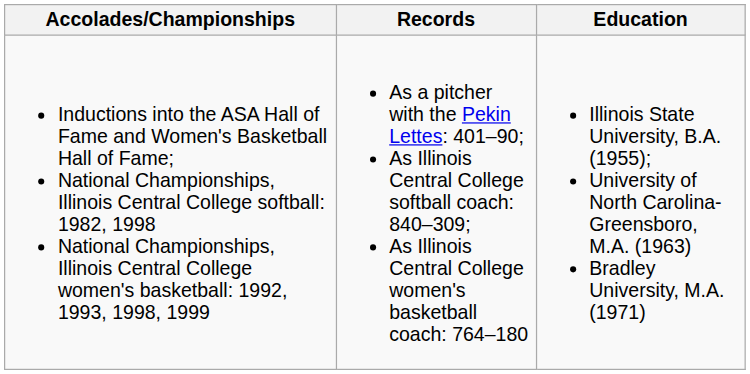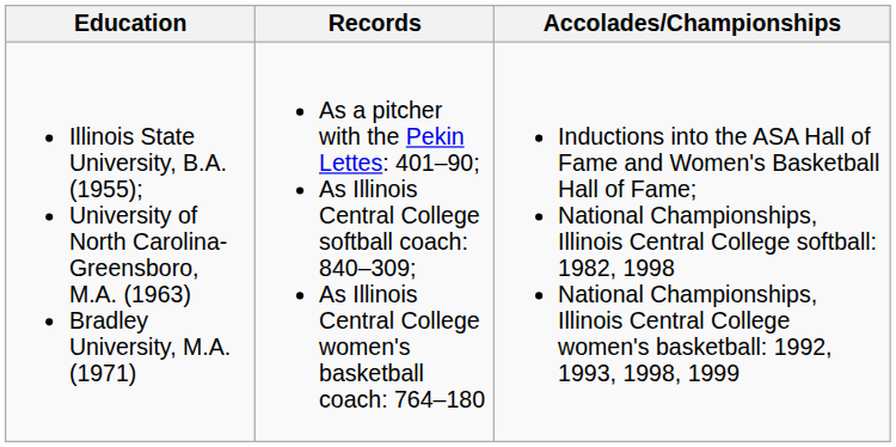columns swapped: Education <-> Accolades/Championships
